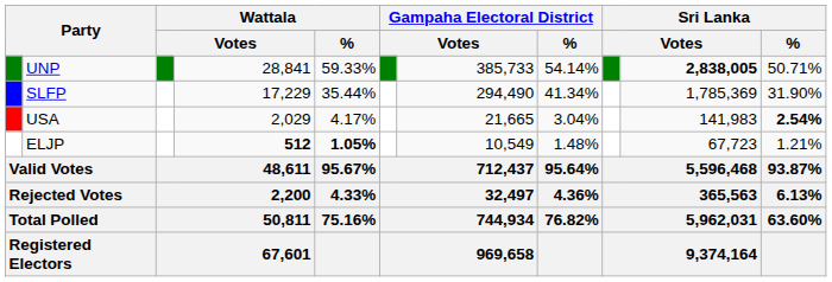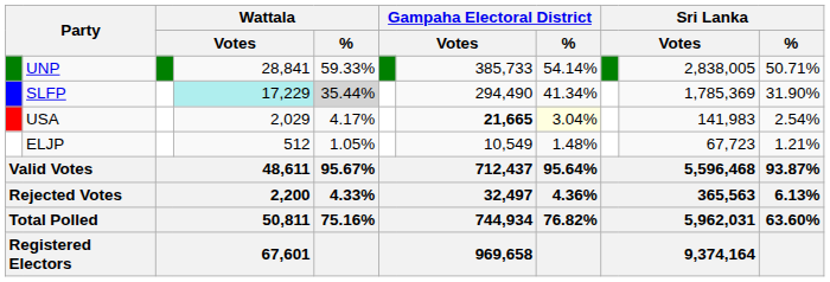UNP | column 10: bold -> normal
SLFP | column 4: no background -> paleturquoise background
SLFP | Wattala / %: no background -> lightgrey background
USA | column 7: normal -> bold
USA | Gampaha Electoral District / %: no background -> lightyellow background
USA | Sri Lanka / %: bold -> normal
ELJP | column 4: bold -> normal
ELJP | Wattala / %: bold -> normal
